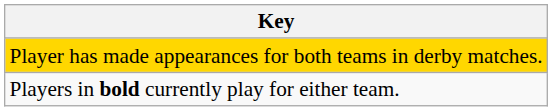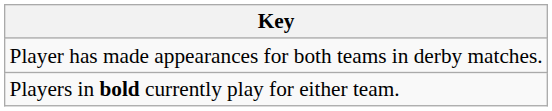row 2 | column 1: gold background -> no background
